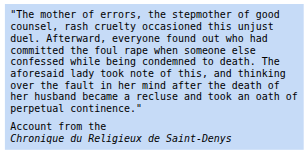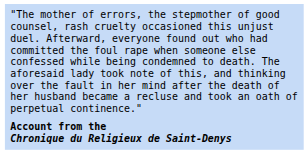row 2 | column 1: normal -> bold
